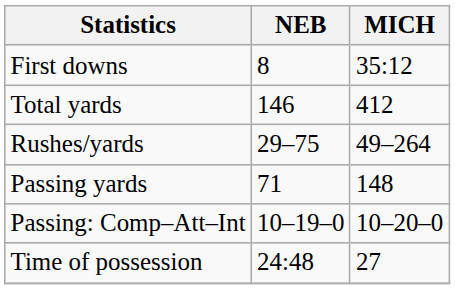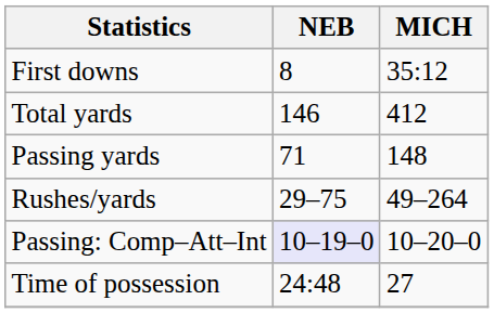rows swapped: Rushes/yards <-> Passing yards
Passing: Comp–Att–Int | NEB: no background -> lavender background
